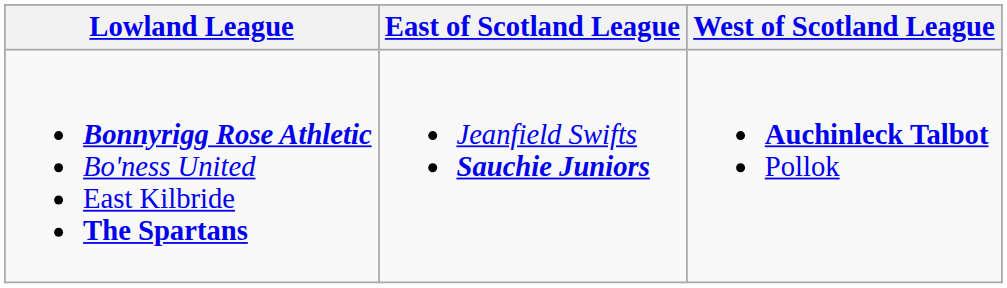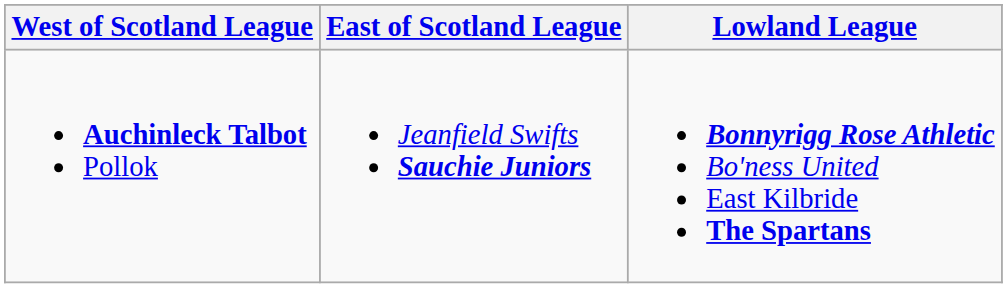columns swapped: Lowland League <-> West of Scotland League
